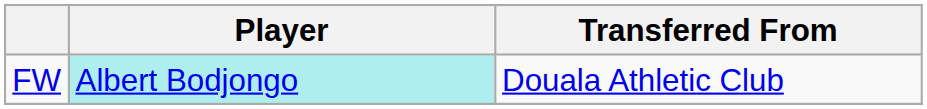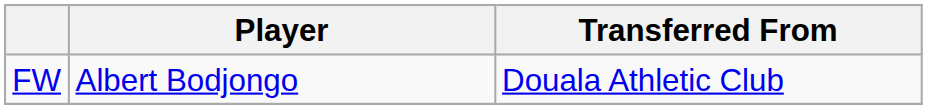FW | Player: paleturquoise background -> no background
